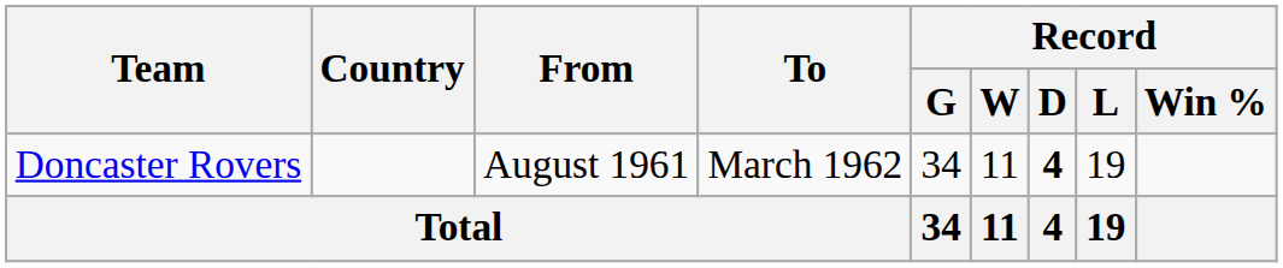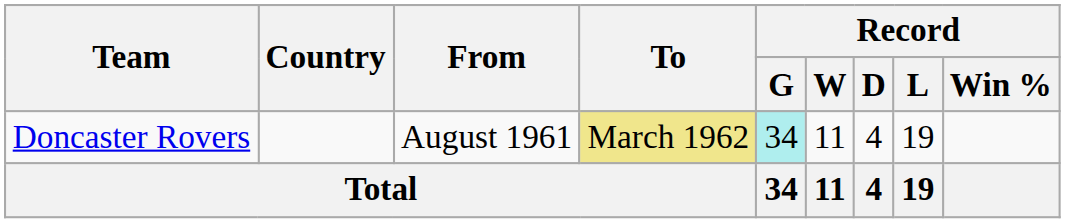Doncaster Rovers | To: no background -> khaki background
Doncaster Rovers | Record / G: no background -> paleturquoise background
Doncaster Rovers | Record / D: bold -> normal
